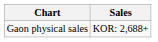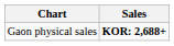Gaon physical sales | Sales: normal -> bold
